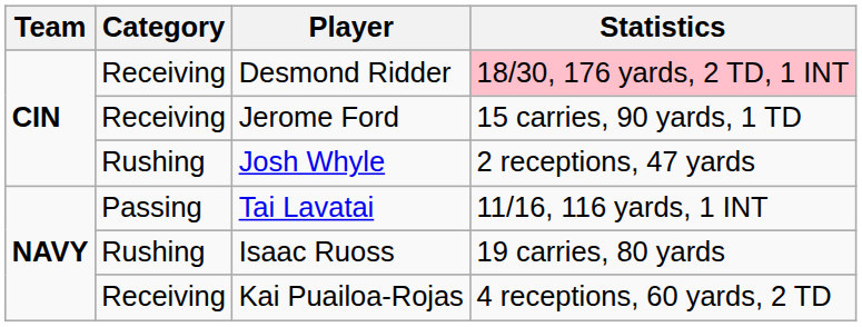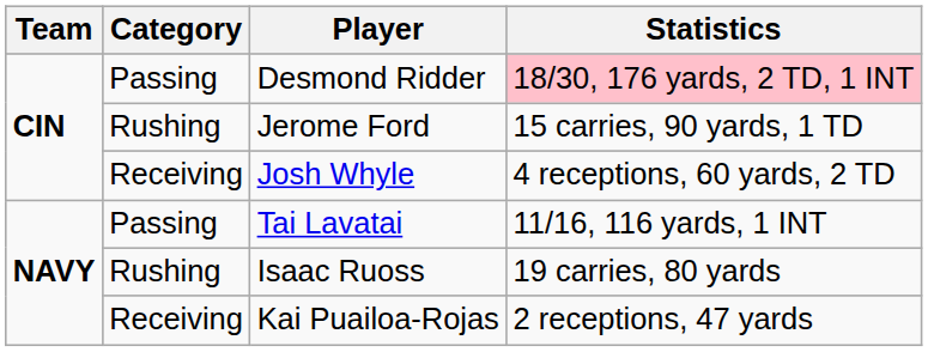Desmond Ridder | Category: Receiving -> Passing
Jerome Ford | Category: Receiving -> Rushing
Josh Whyle | Category: Rushing -> Receiving
Josh Whyle | Statistics: 2 receptions, 47 yards -> 4 receptions, 60 yards, 2 TD
Kai Puailoa-Rojas | Statistics: 4 receptions, 60 yards, 2 TD -> 2 receptions, 47 yards
